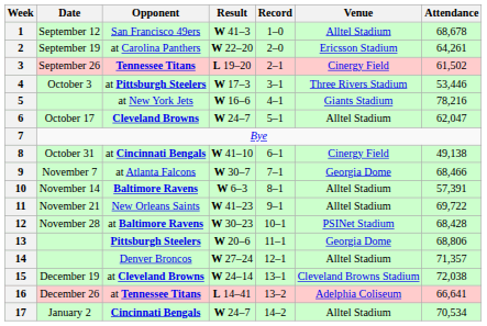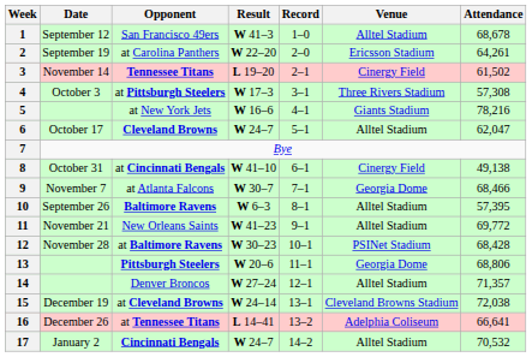3 | Date: September 26 -> November 14
4 | Attendance: 53,446 -> 57,308
10 | Date: November 14 -> September 26
10 | Attendance: 57,391 -> 57,395
11 | Attendance: 69,722 -> 69,772
17 | Attendance: 70,534 -> 70,532
